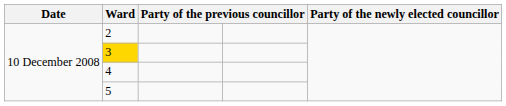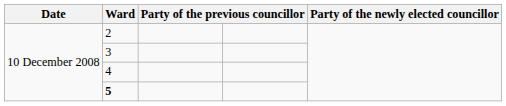3 | Ward: gold background -> no background
5 | Ward: normal -> bold
